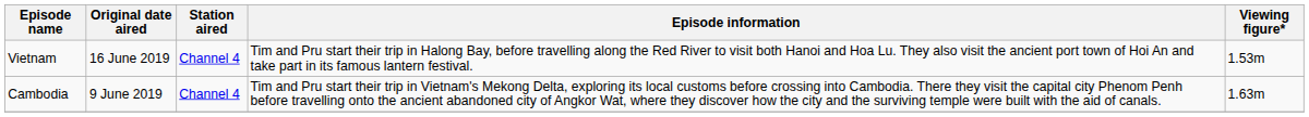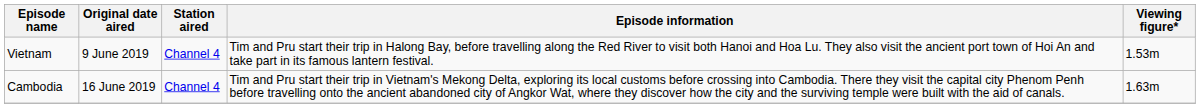Vietnam | Original date aired: 16 June 2019 -> 9 June 2019
Cambodia | Original date aired: 9 June 2019 -> 16 June 2019
